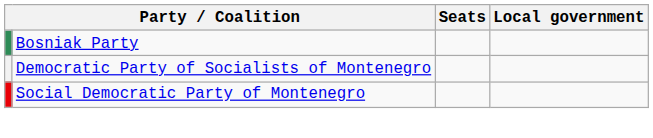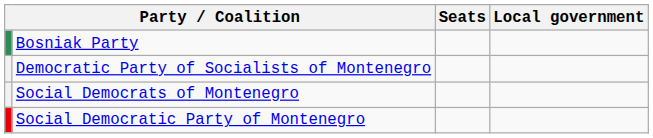+ row: Social Democrats of Montenegro
